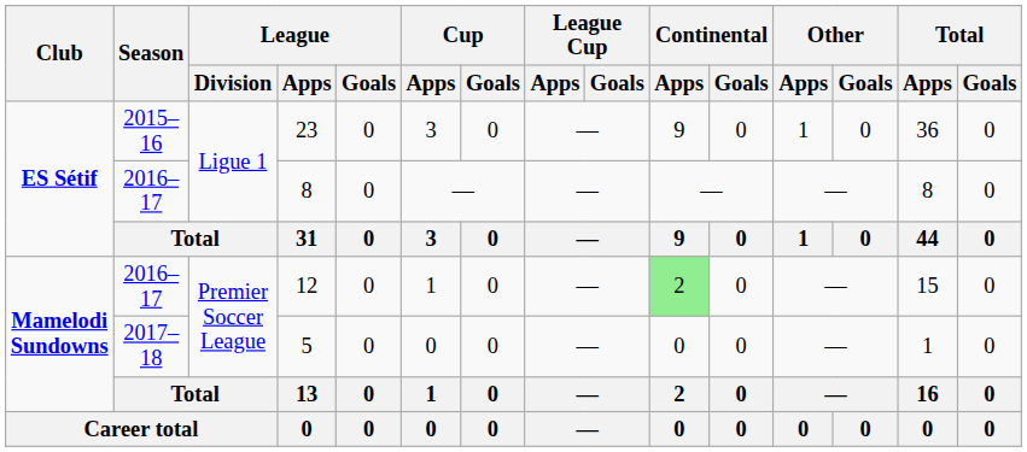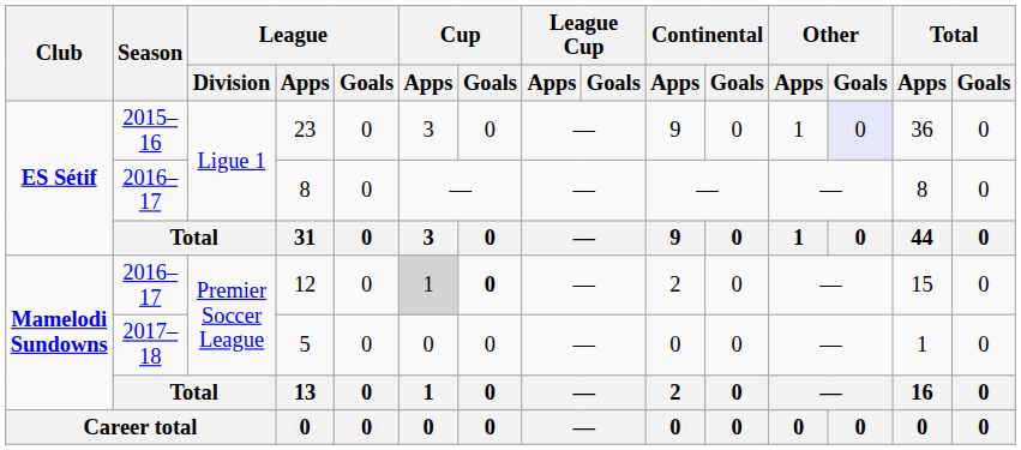23 | Other / Goals: no background -> lavender background
12 | Cup / Apps: no background -> lightgrey background
12 | Cup / Goals: normal -> bold
12 | Continental / Apps: lightgreen background -> no background
